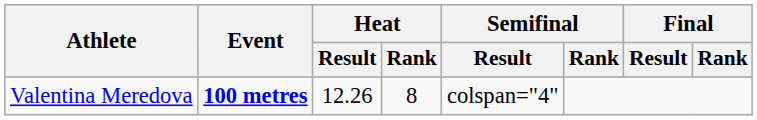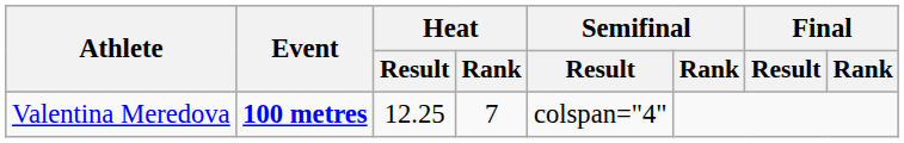Valentina Meredova | Heat / Result: 12.26 -> 12.25
Valentina Meredova | Heat / Rank: 8 -> 7
